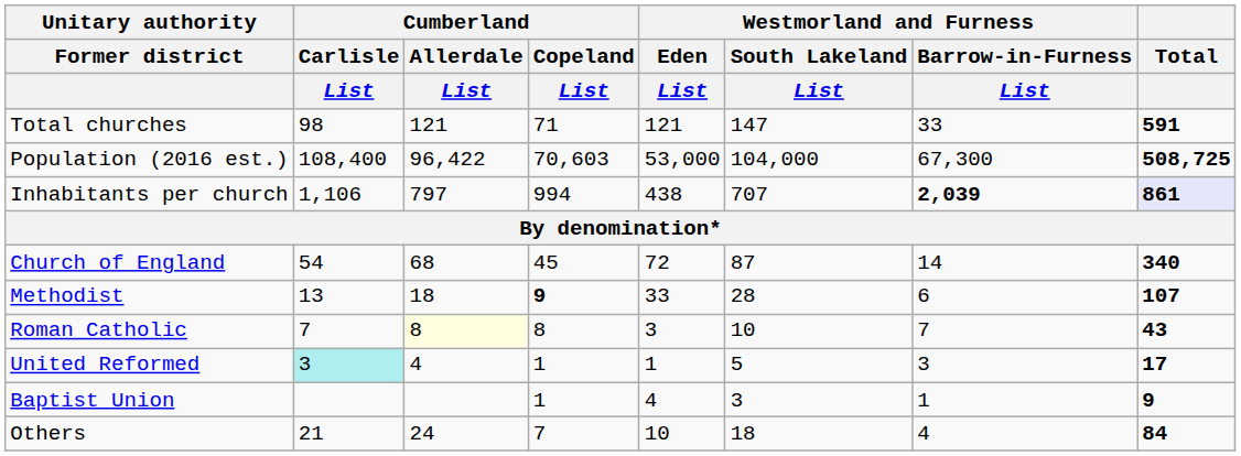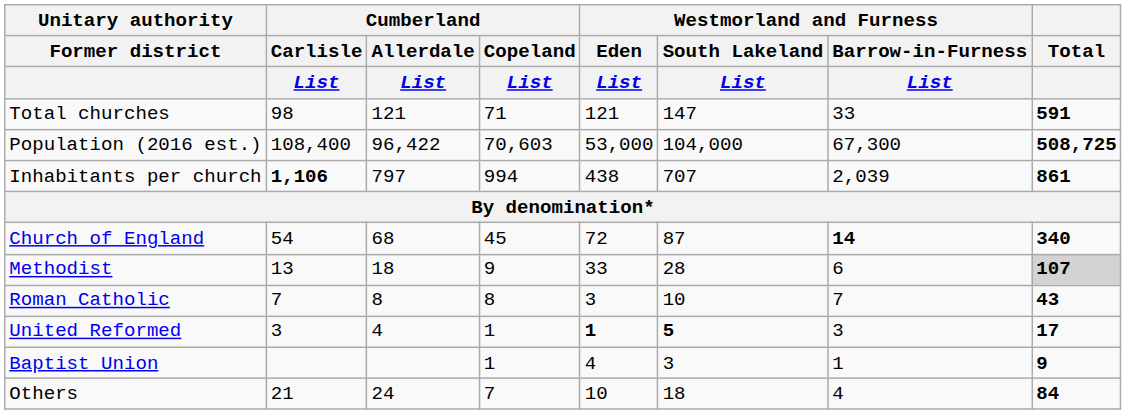Inhabitants per church | Cumberland / Carlisle / List: normal -> bold
Inhabitants per church | Westmorland and Furness / Barrow-in-Furness / List: bold -> normal
Inhabitants per church | Total: lavender background -> no background
Church of England | Westmorland and Furness / Barrow-in-Furness / List: normal -> bold
Methodist | Cumberland / Copeland / List: bold -> normal
Methodist | Total: no background -> lightgrey background
Roman Catholic | Cumberland / Allerdale / List: lightyellow background -> no background
United Reformed | Cumberland / Carlisle / List: paleturquoise background -> no background
United Reformed | Westmorland and Furness / Eden / List: normal -> bold
United Reformed | Westmorland and Furness / South Lakeland / List: normal -> bold
